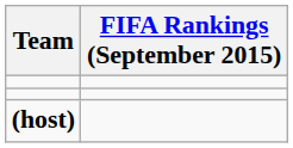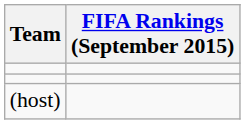row 4 | Team: bold -> normal
